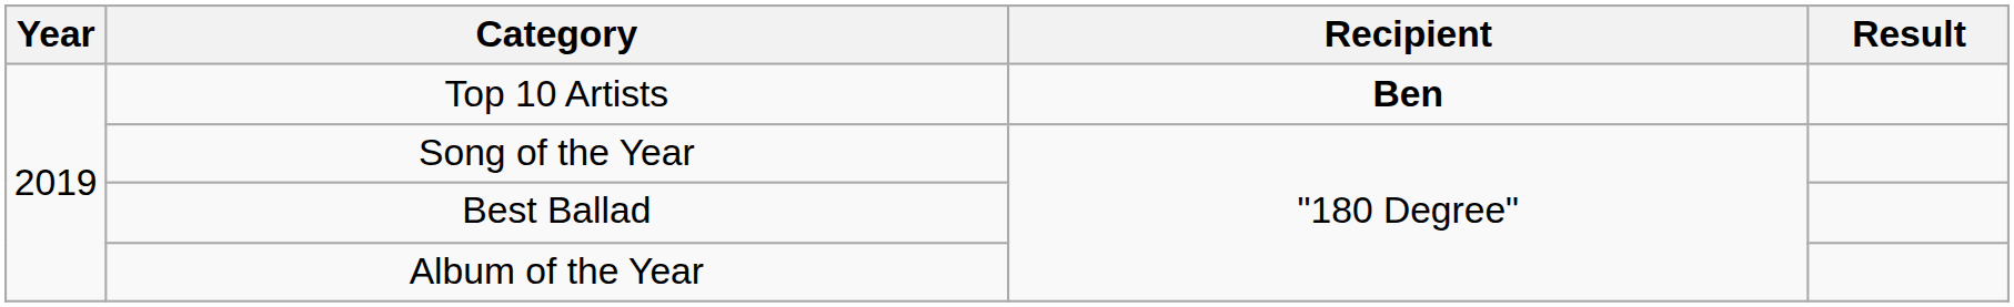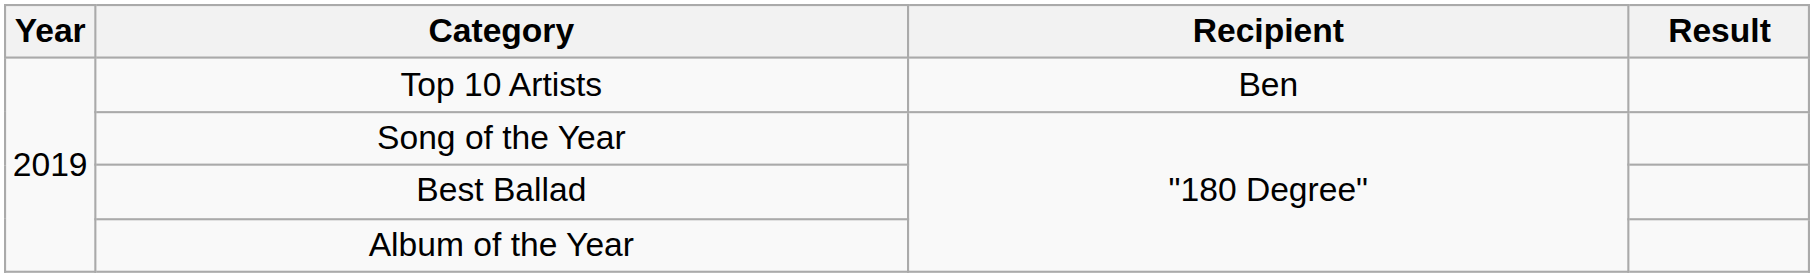Top 10 Artists | Recipient: bold -> normal
